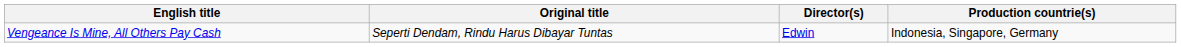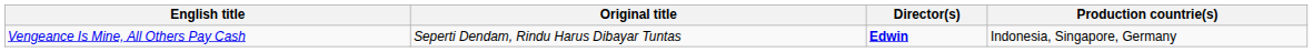row 2 | Director(s): normal -> bold
